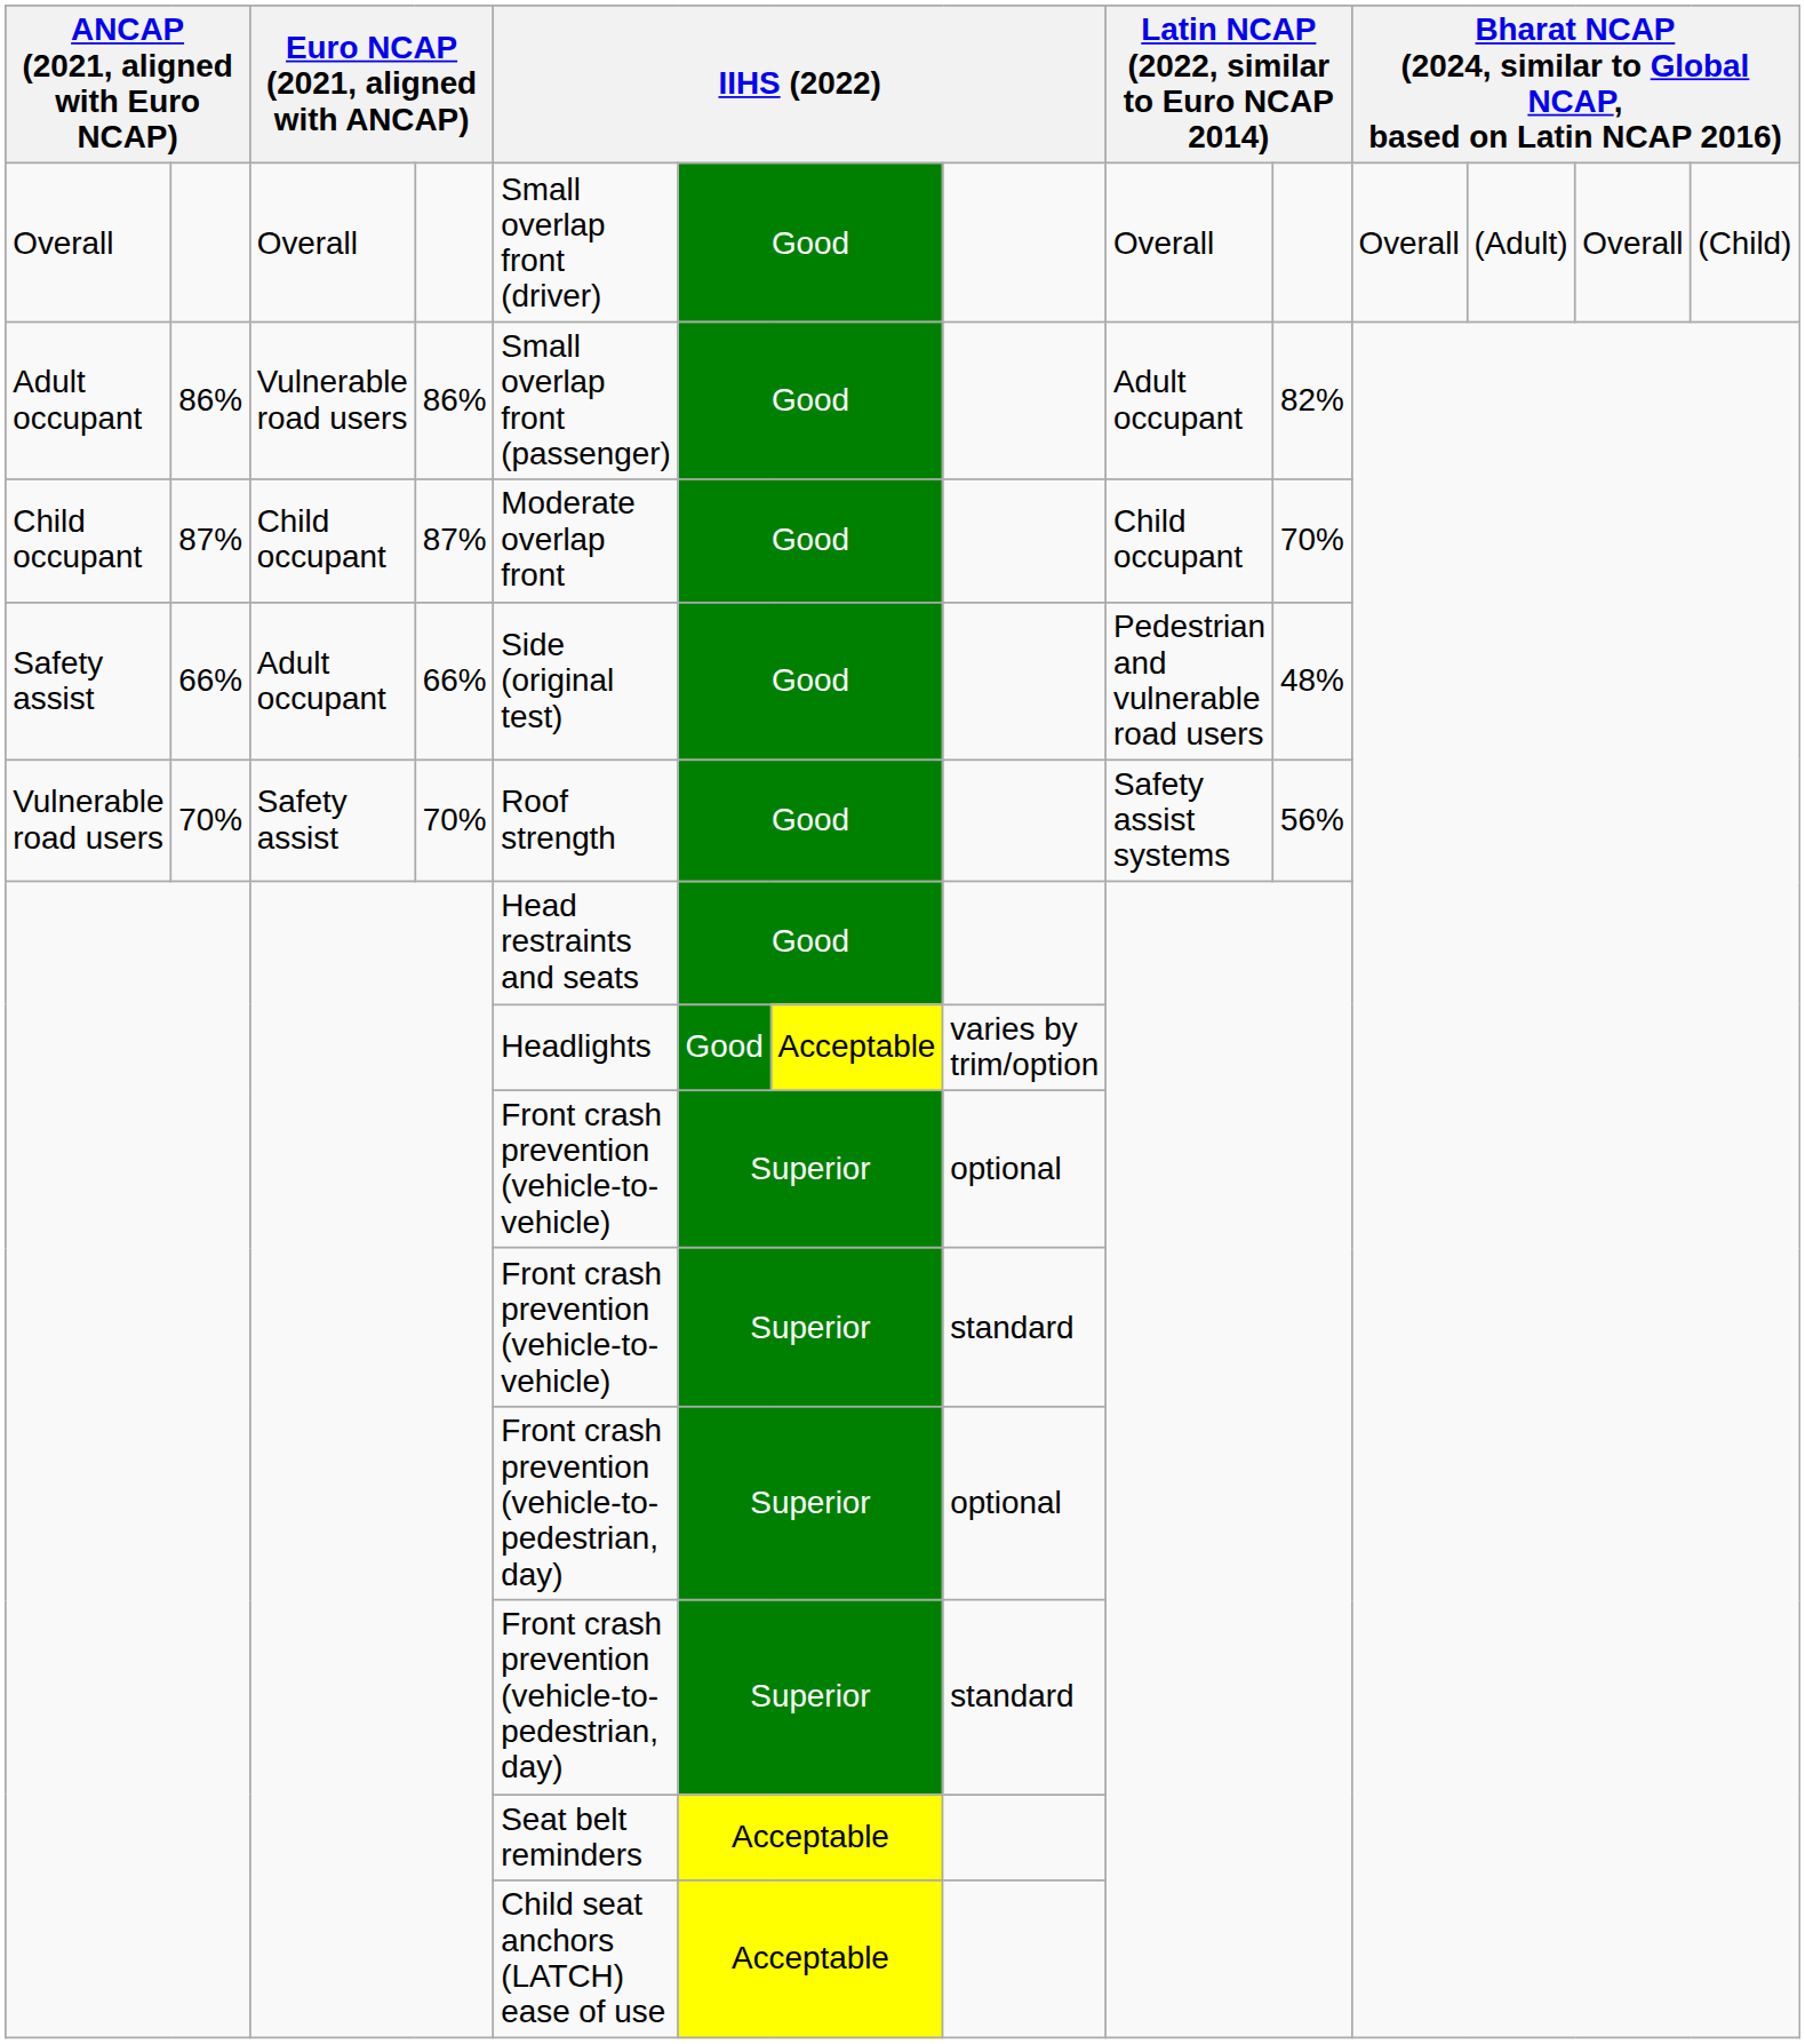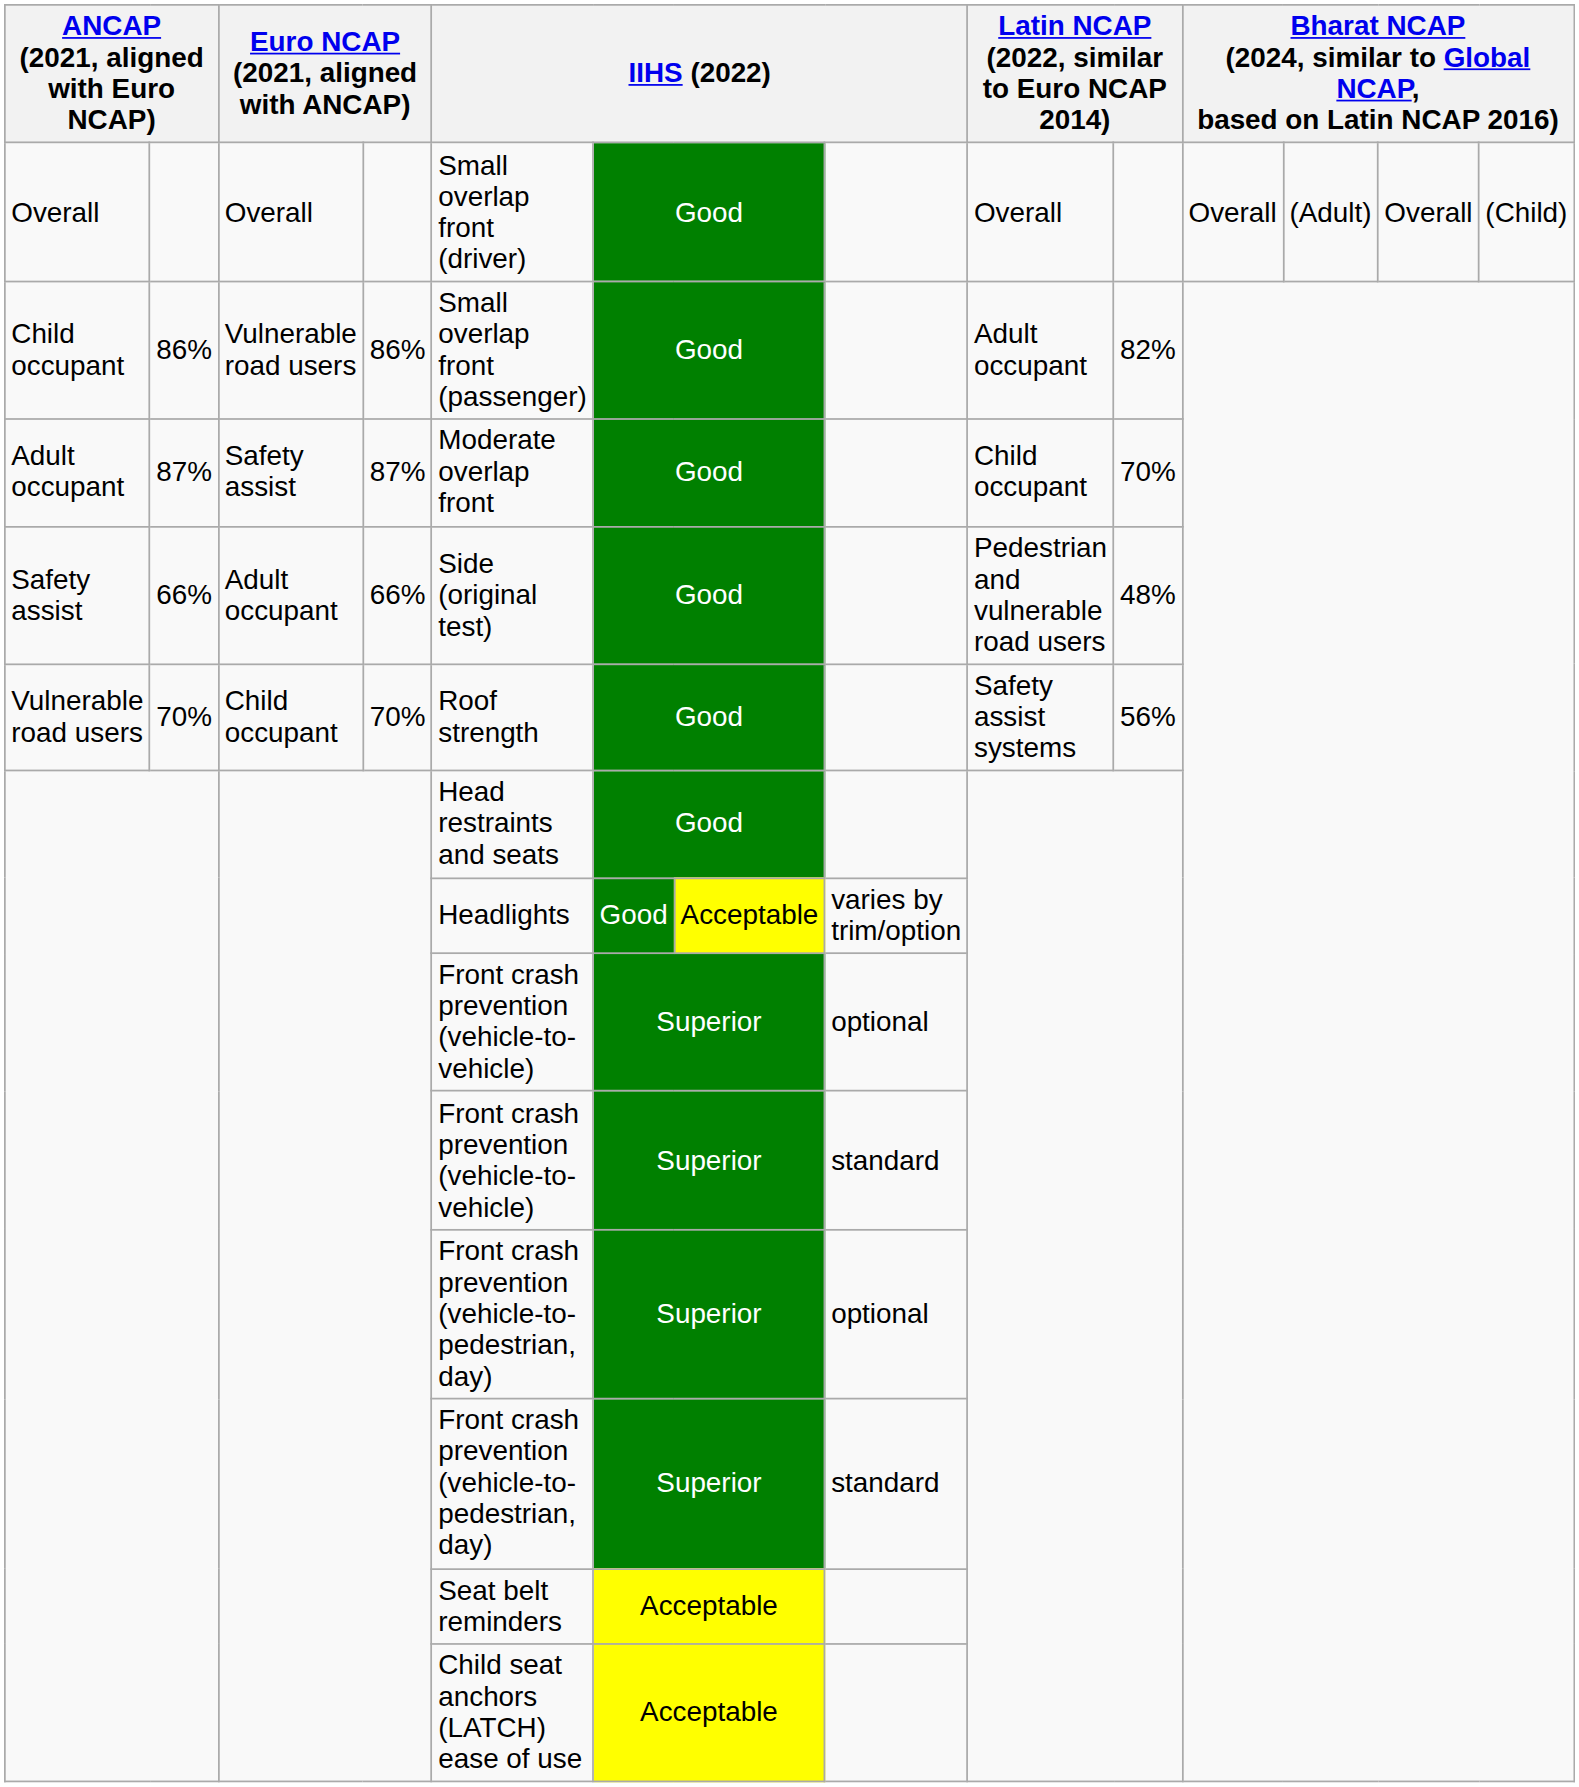row 3 | column 1: Adult occupant -> Child occupant
row 4 | column 1: Child occupant -> Adult occupant
row 4 | column 3: Child occupant -> Safety assist
row 6 | column 3: Safety assist -> Child occupant
